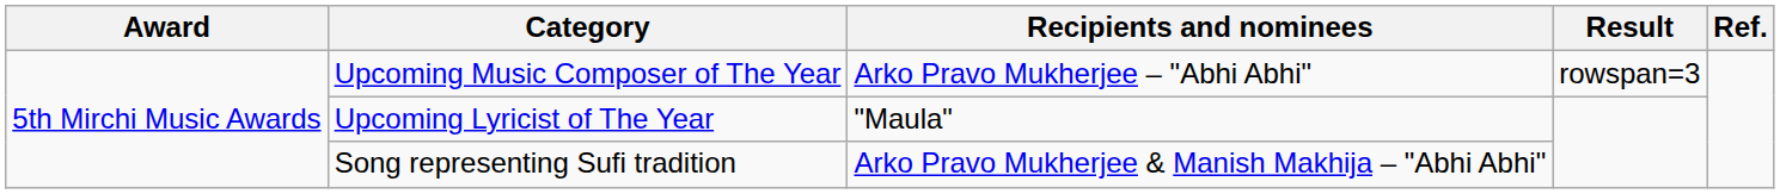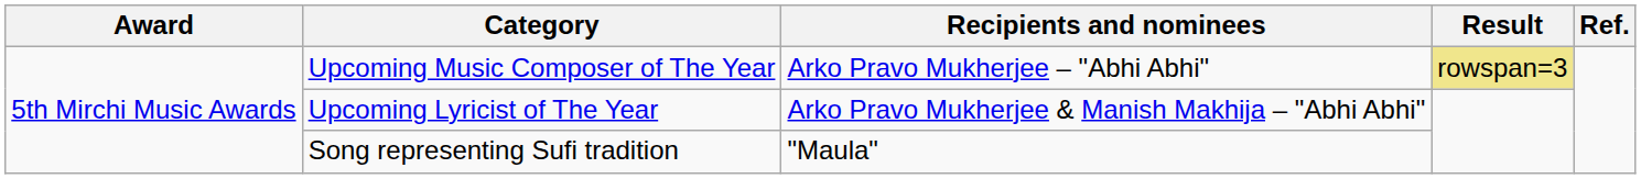Upcoming Music Composer of The Year | Result: no background -> khaki background
Upcoming Lyricist of The Year | Recipients and nominees: "Maula" -> Arko Pravo Mukherjee & Manish Makhija – "Abhi Abhi"
Song representing Sufi tradition | Recipients and nominees: Arko Pravo Mukherjee & Manish Makhija – "Abhi Abhi" -> "Maula"
